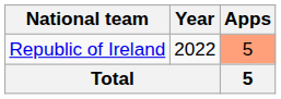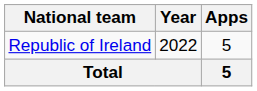Republic of Ireland | Apps: lightsalmon background -> no background
